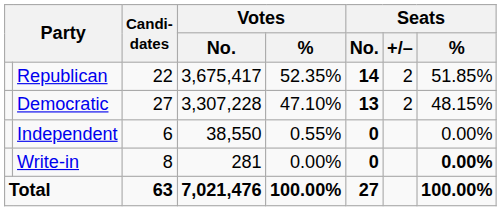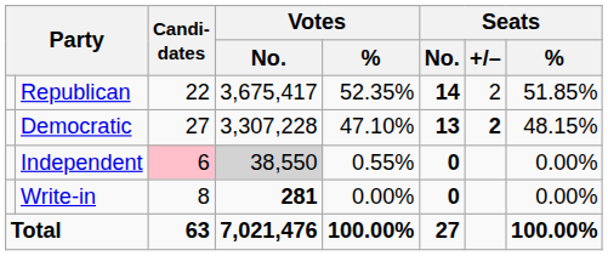Democratic | Seats / +/–: normal -> bold
Independent | Candi- dates: no background -> pink background
Independent | Votes / No.: no background -> lightgrey background
Write-in | Votes / No.: normal -> bold
Write-in | Seats / %: bold -> normal
